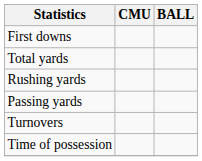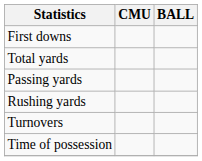rows swapped: Rushing yards <-> Passing yards
